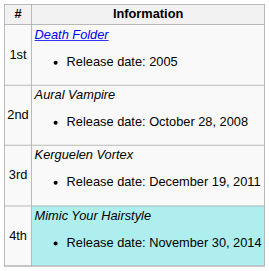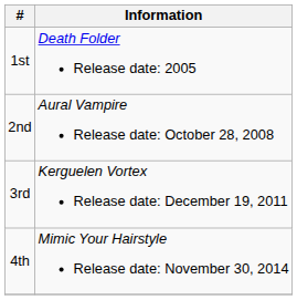4th | Information: paleturquoise background -> no background
